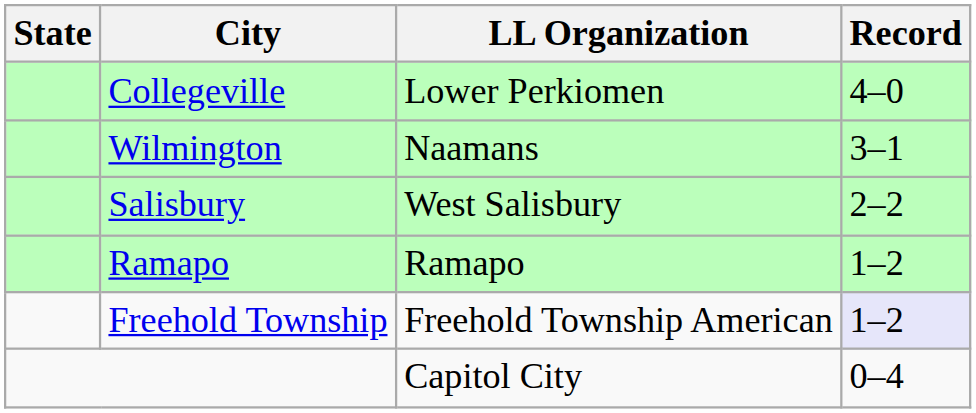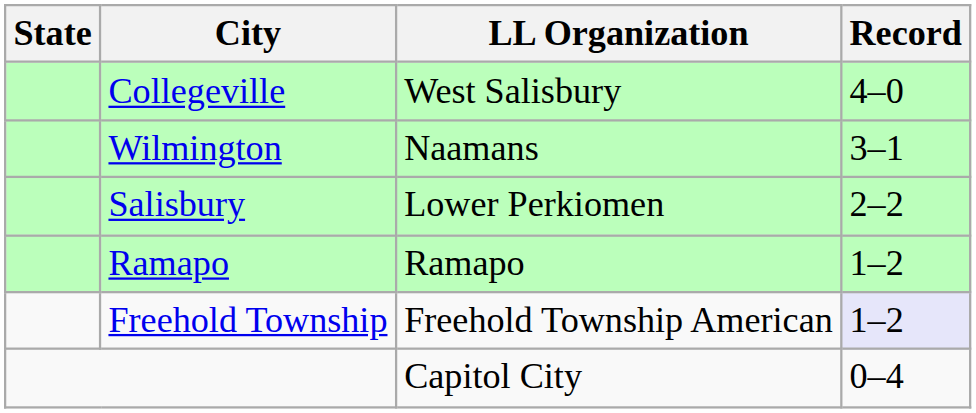Collegeville | LL Organization: Lower Perkiomen -> West Salisbury
Salisbury | LL Organization: West Salisbury -> Lower Perkiomen
